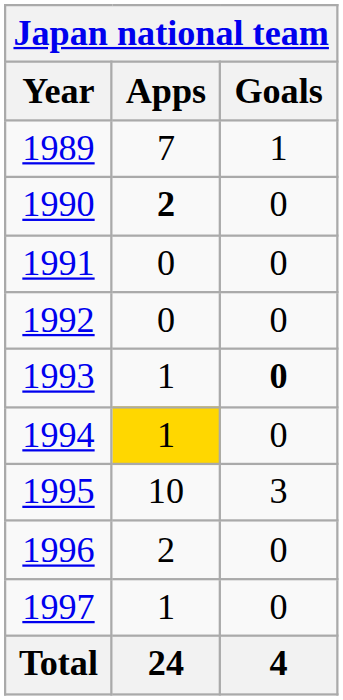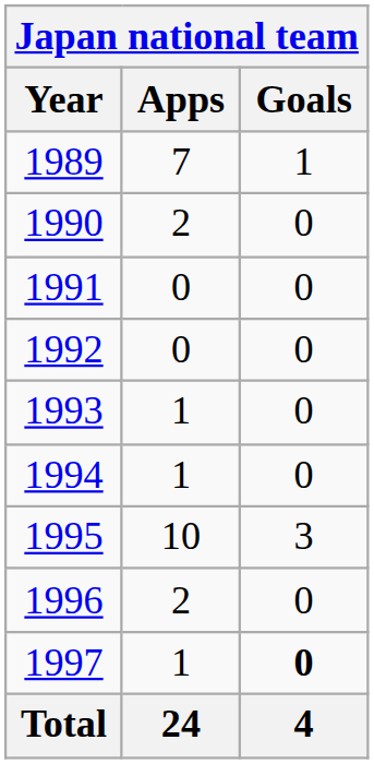1990 | Apps: bold -> normal
1993 | Goals: bold -> normal
1994 | Apps: gold background -> no background
1997 | Goals: normal -> bold
